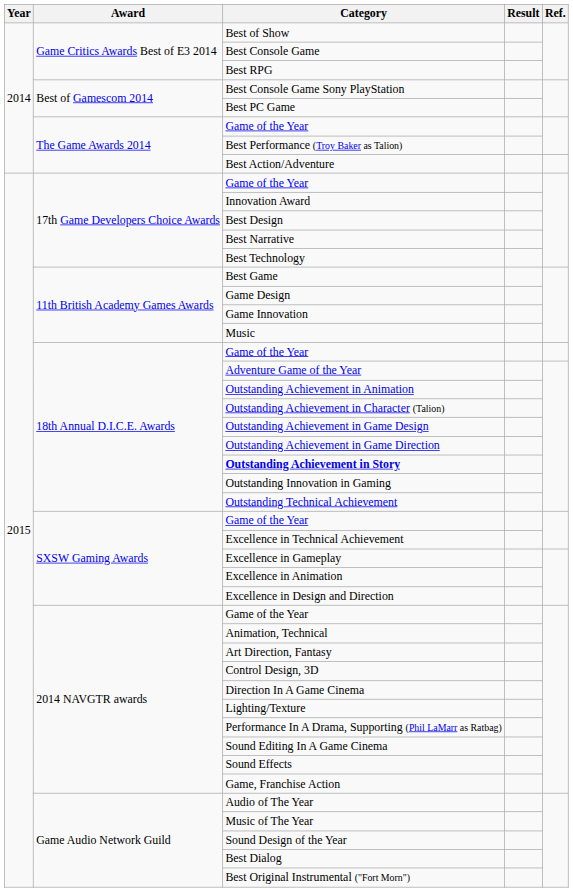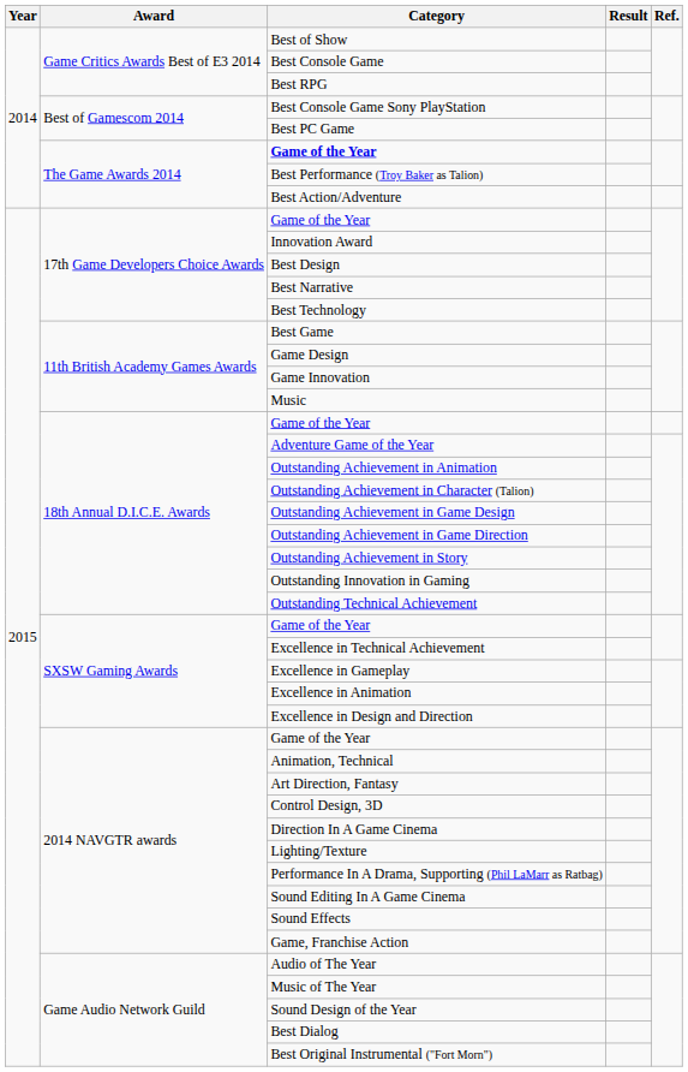The Game Awards 2014 / Game of the Year | Category: normal -> bold
Outstanding Achievement in Story | Category: bold -> normal
